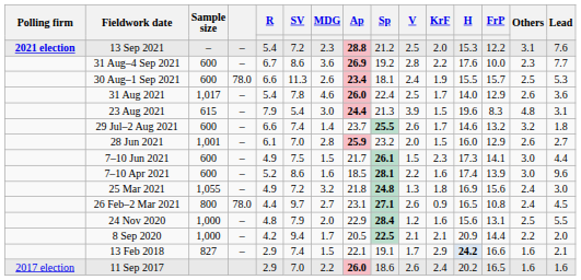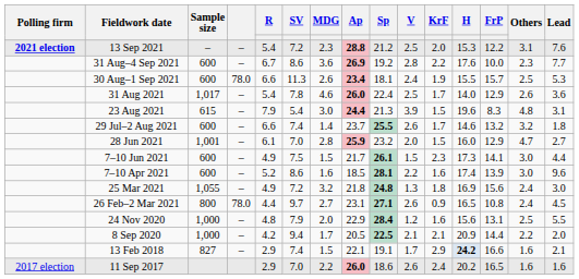28 Jun 2021 | Others: 2.6 -> 4.7
